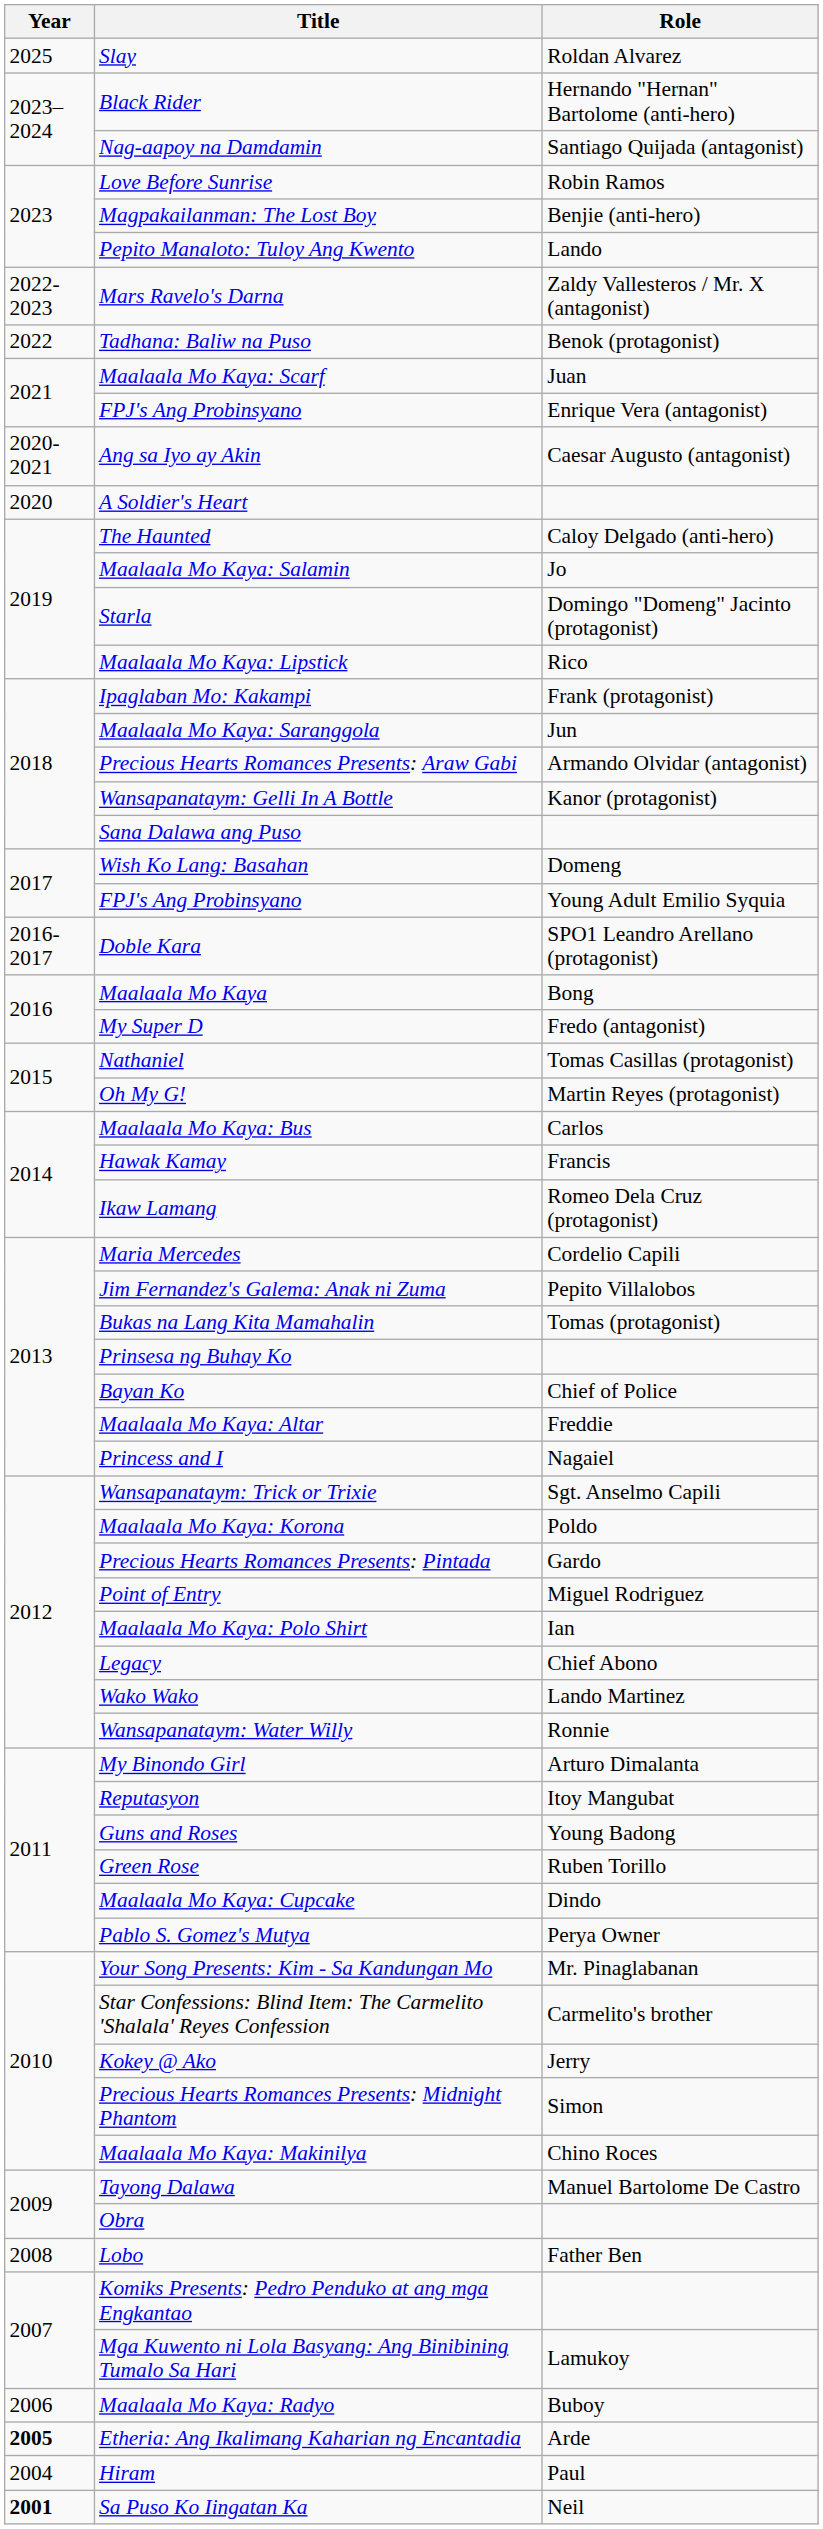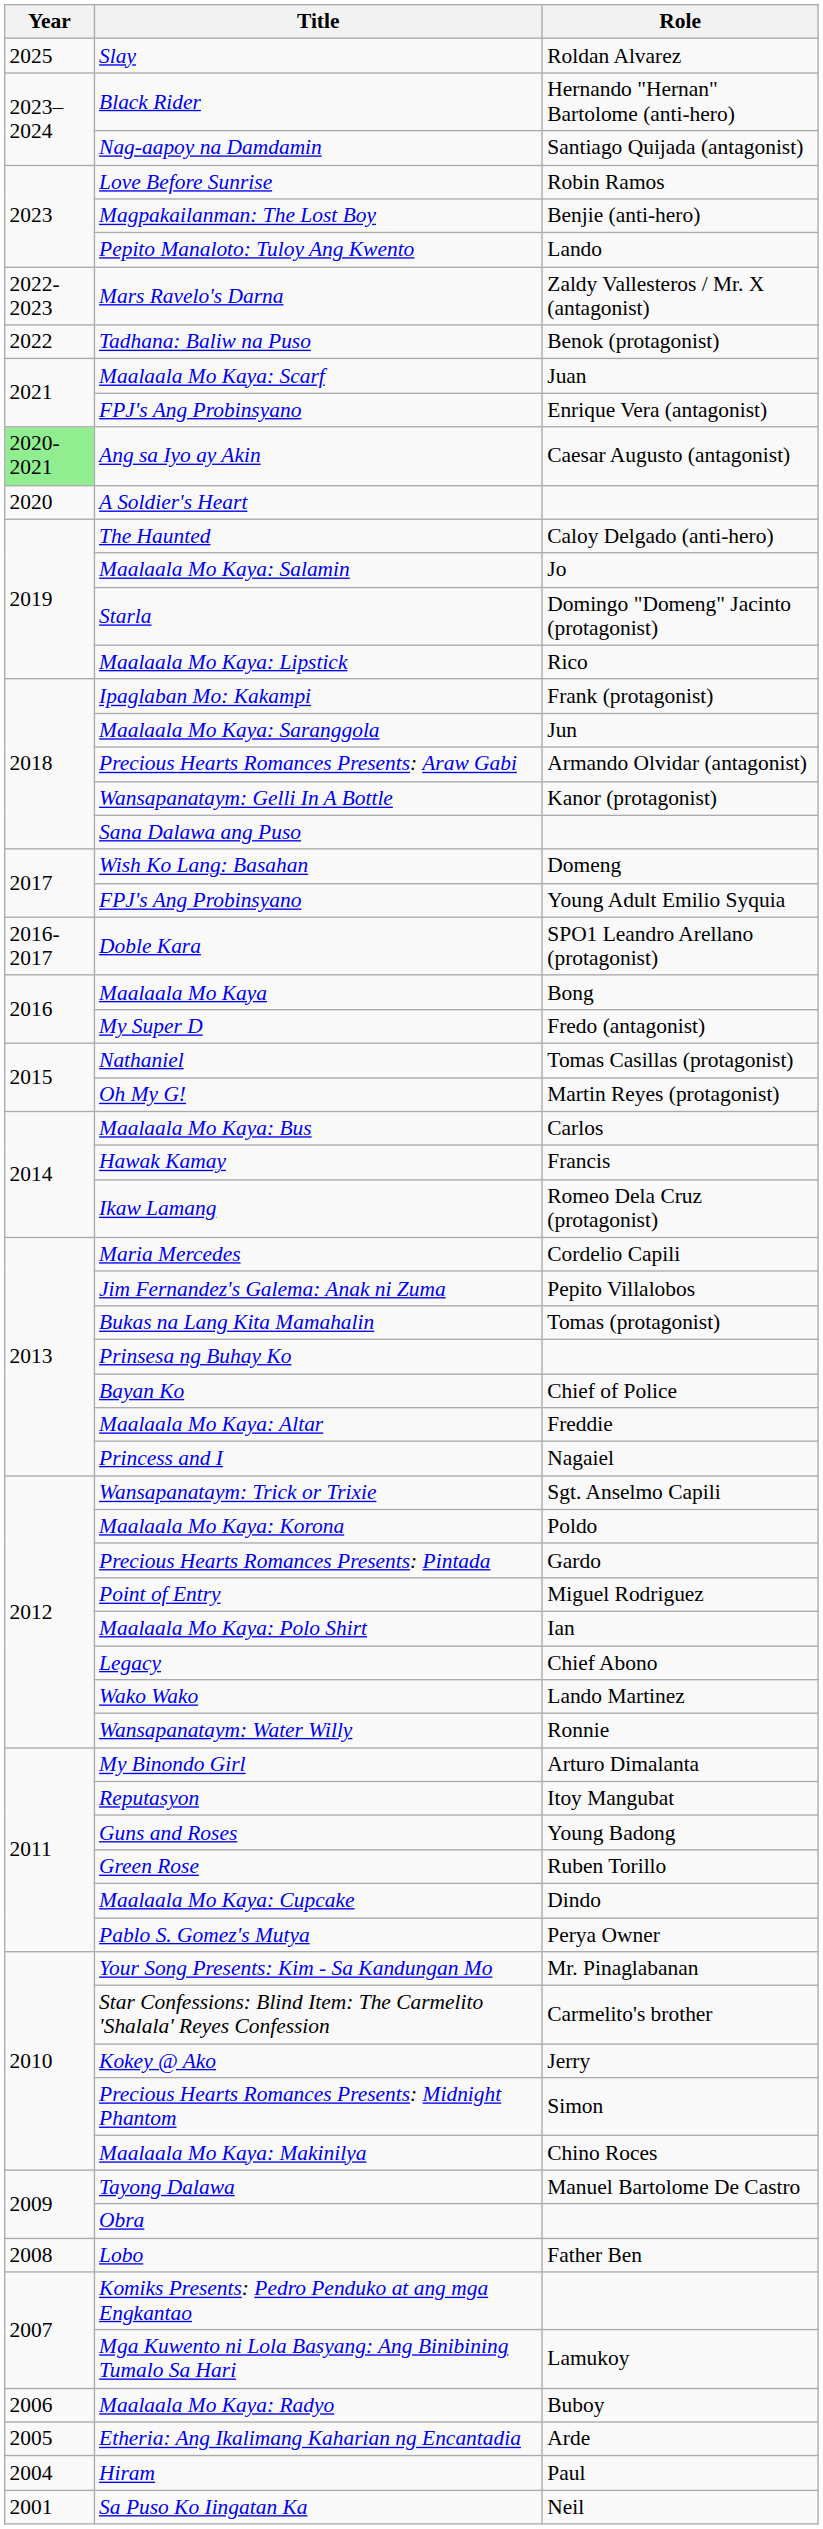Ang sa Iyo ay Akin | Year: no background -> lightgreen background
Etheria: Ang Ikalimang Kaharian ng Encantadia | Year: bold -> normal
Sa Puso Ko Iingatan Ka | Year: bold -> normal
